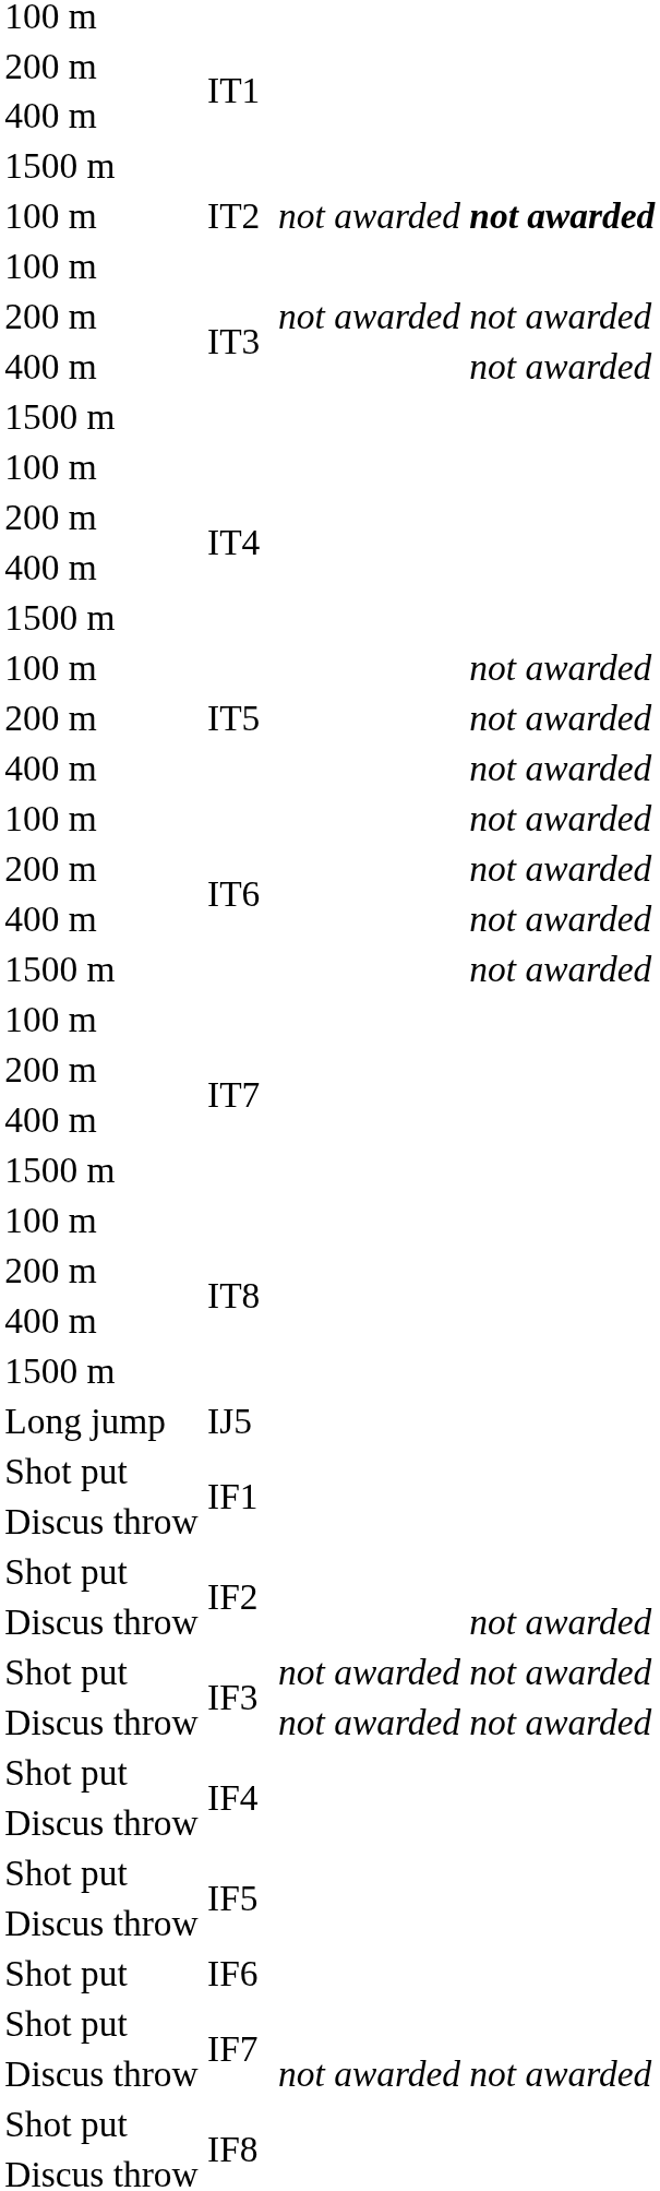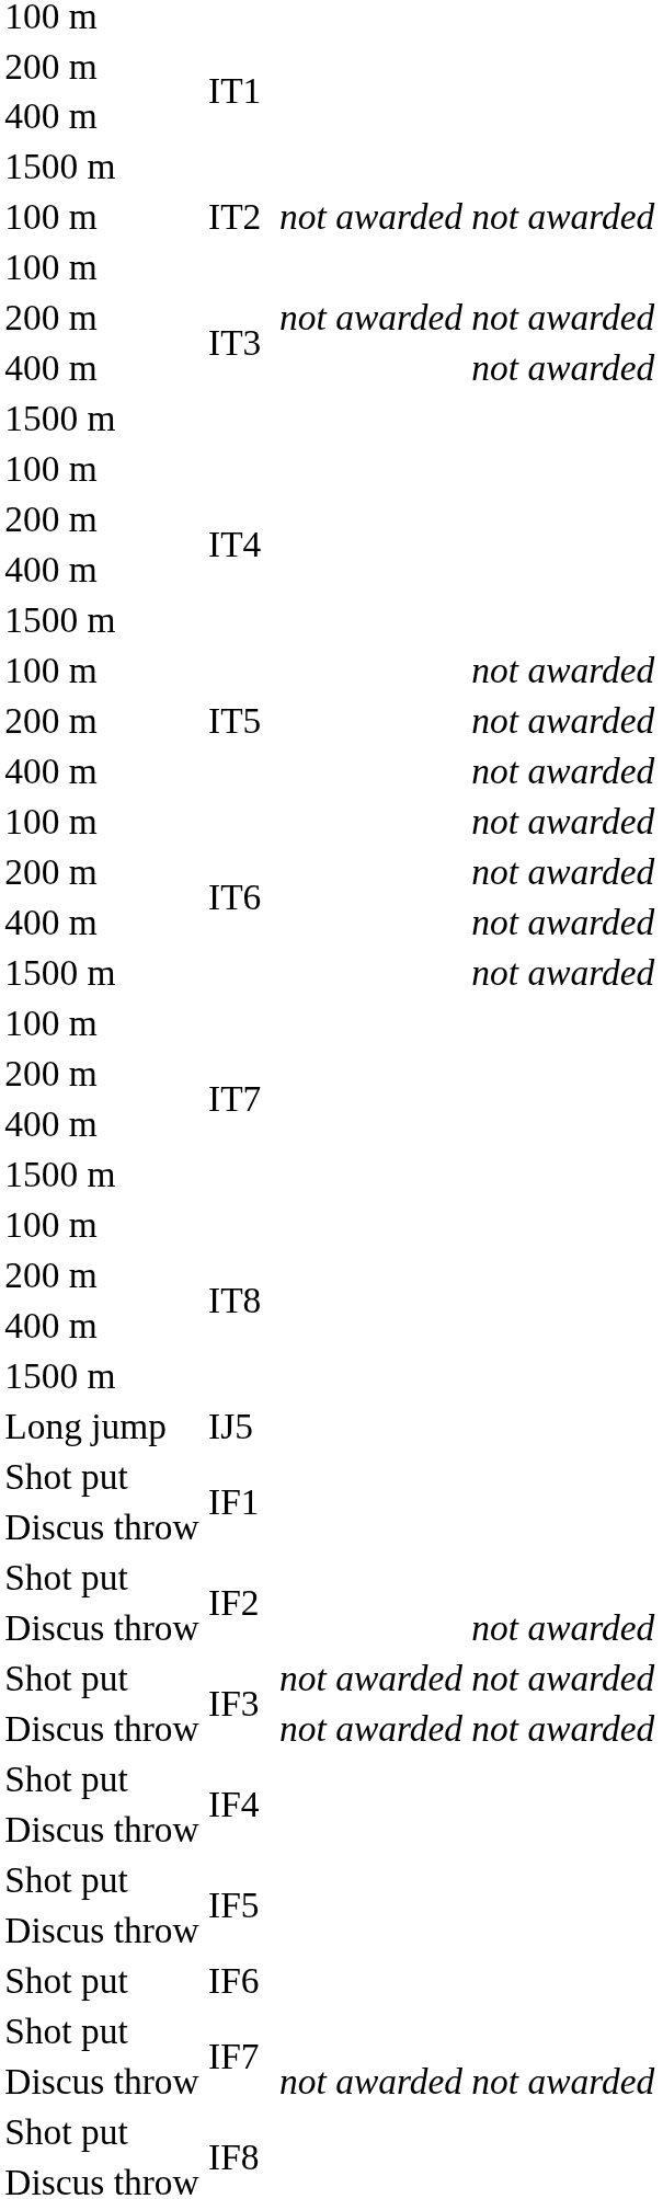IT2 | column 4: bold -> normal
